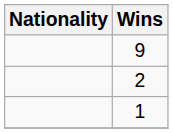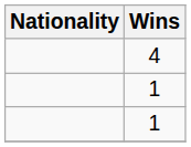row 2 | Wins: 9 -> 4
row 3 | Wins: 2 -> 1
